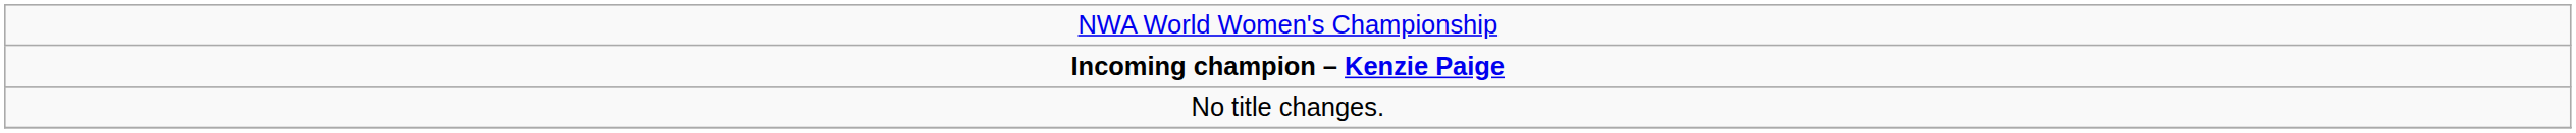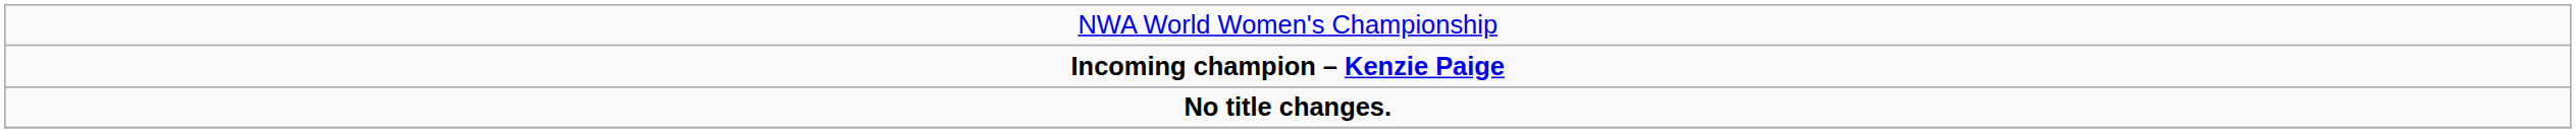No title changes. | column 1: normal -> bold
